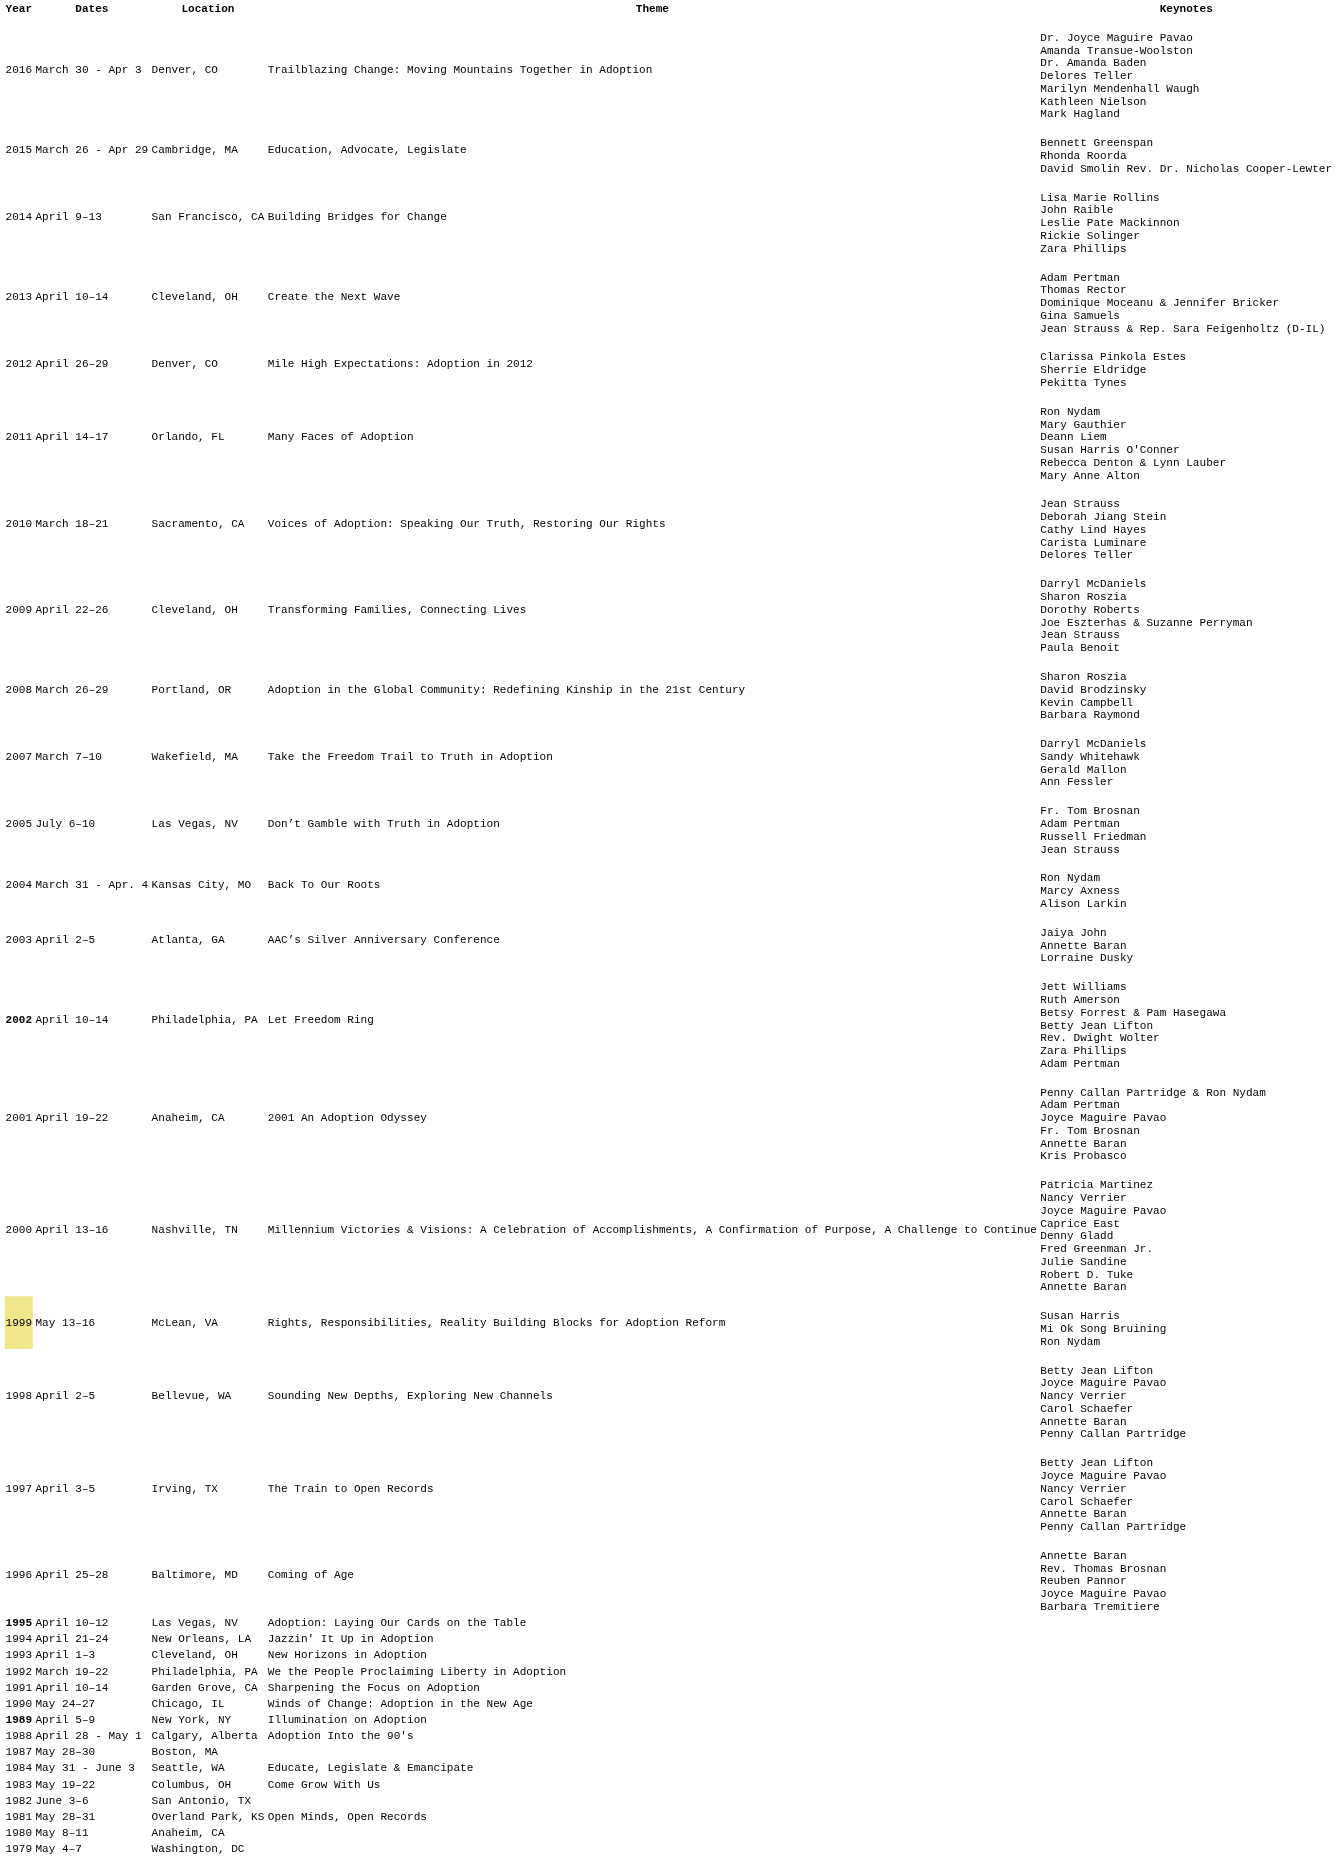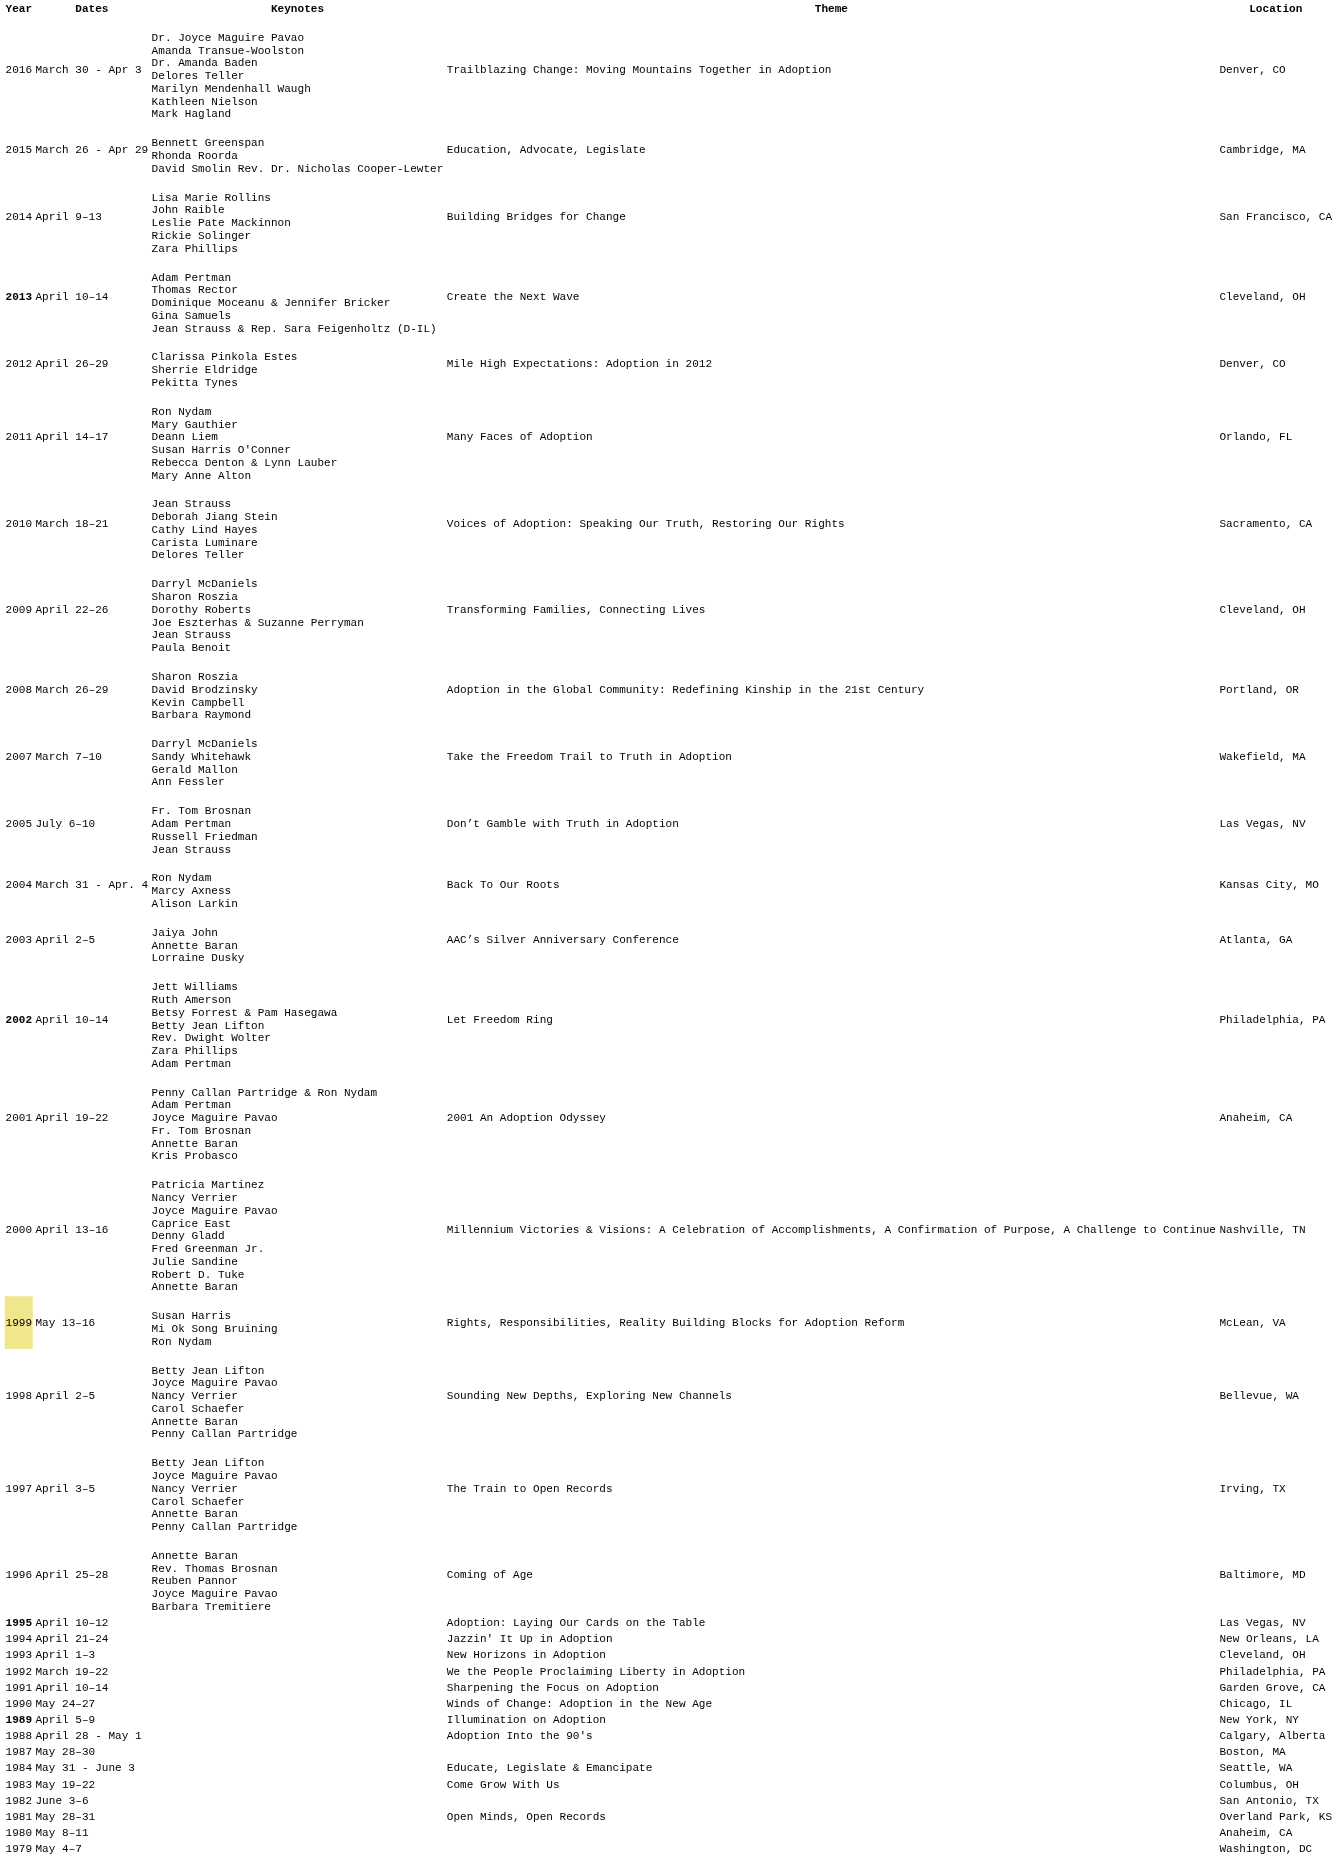columns swapped: Location <-> Keynotes
April 10–14 / Create the Next Wave | Year: normal -> bold
